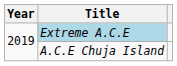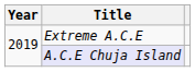Extreme A.C.E | Title: lightblue background -> no background
A.C.E Chuja Island | Title: no background -> lavender background
